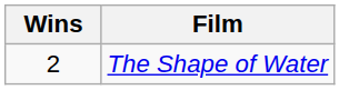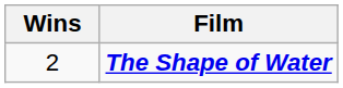The Shape of Water | Film: normal -> bold
